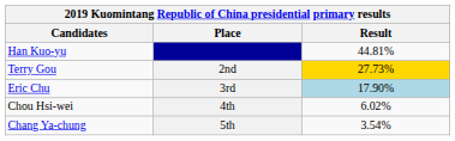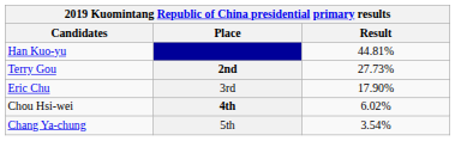Terry Gou | Place: normal -> bold
Terry Gou | Result: gold background -> no background
Eric Chu | Result: lightblue background -> no background
Chou Hsi-wei | Place: normal -> bold
